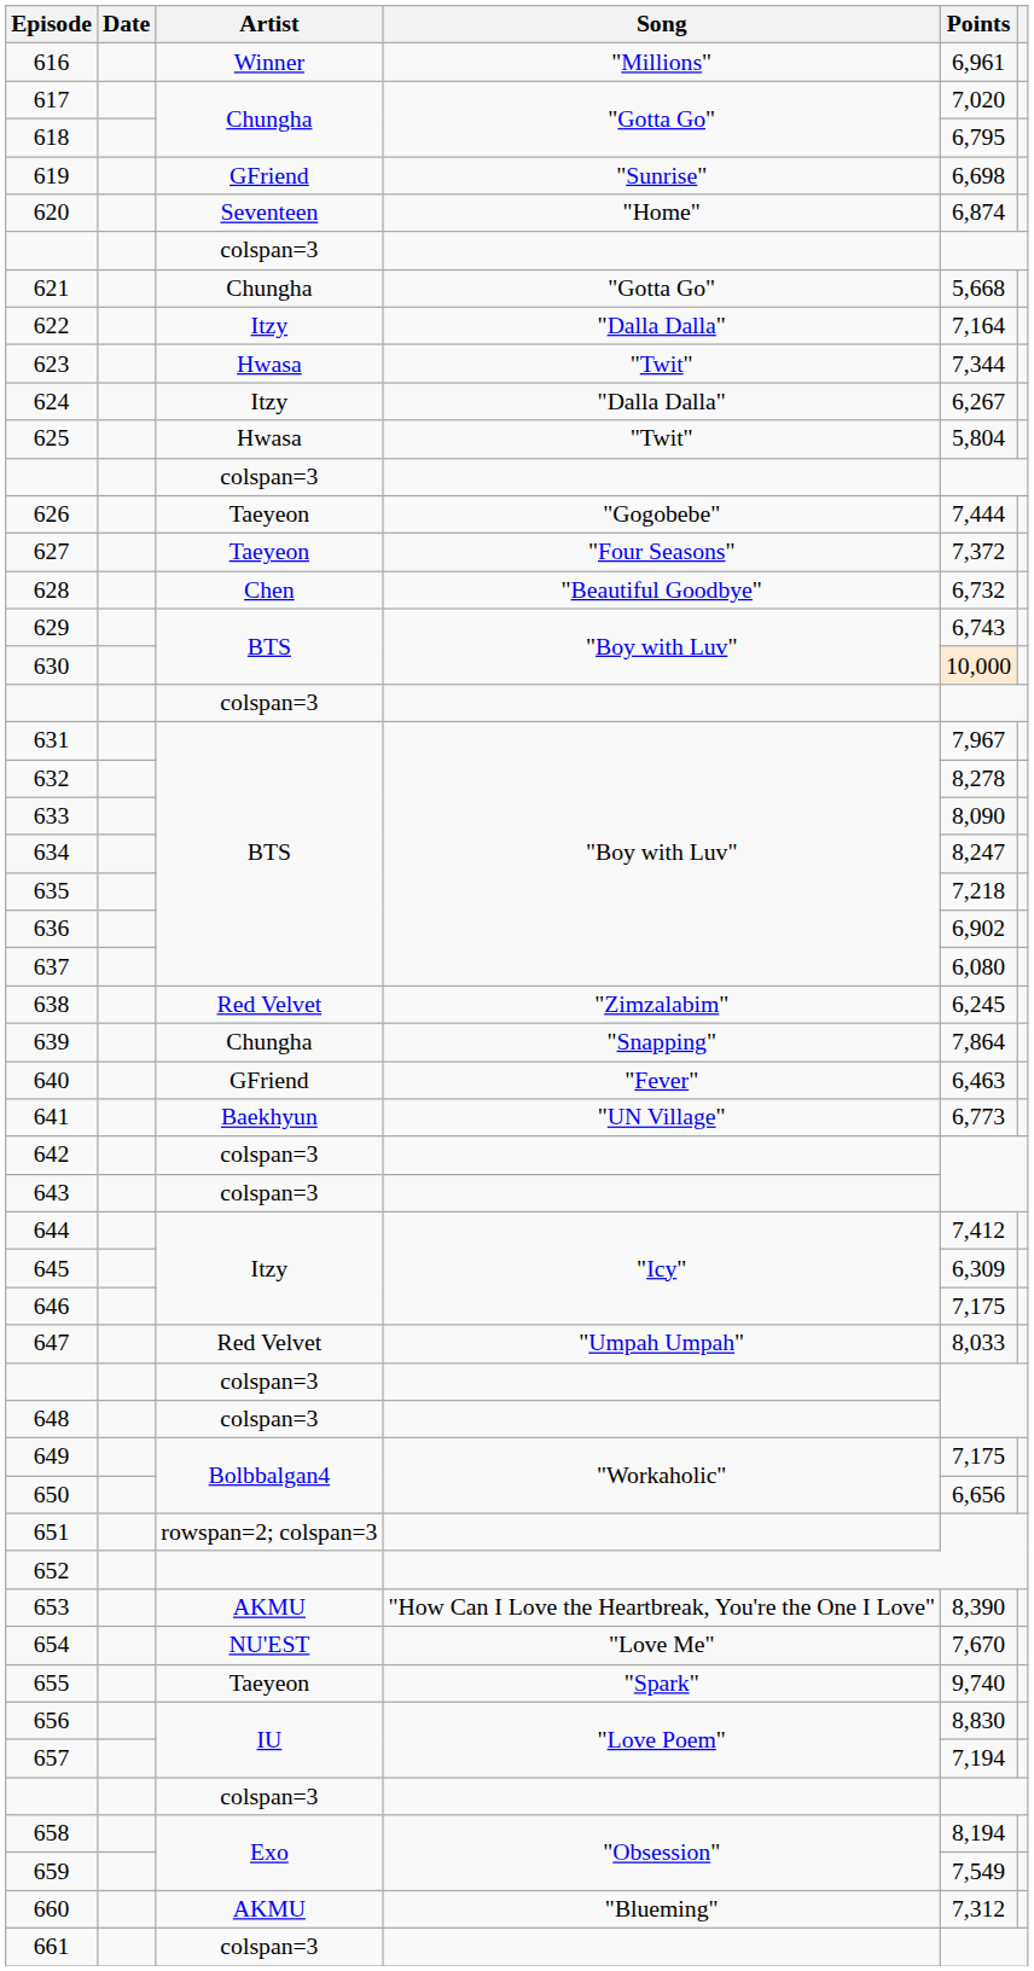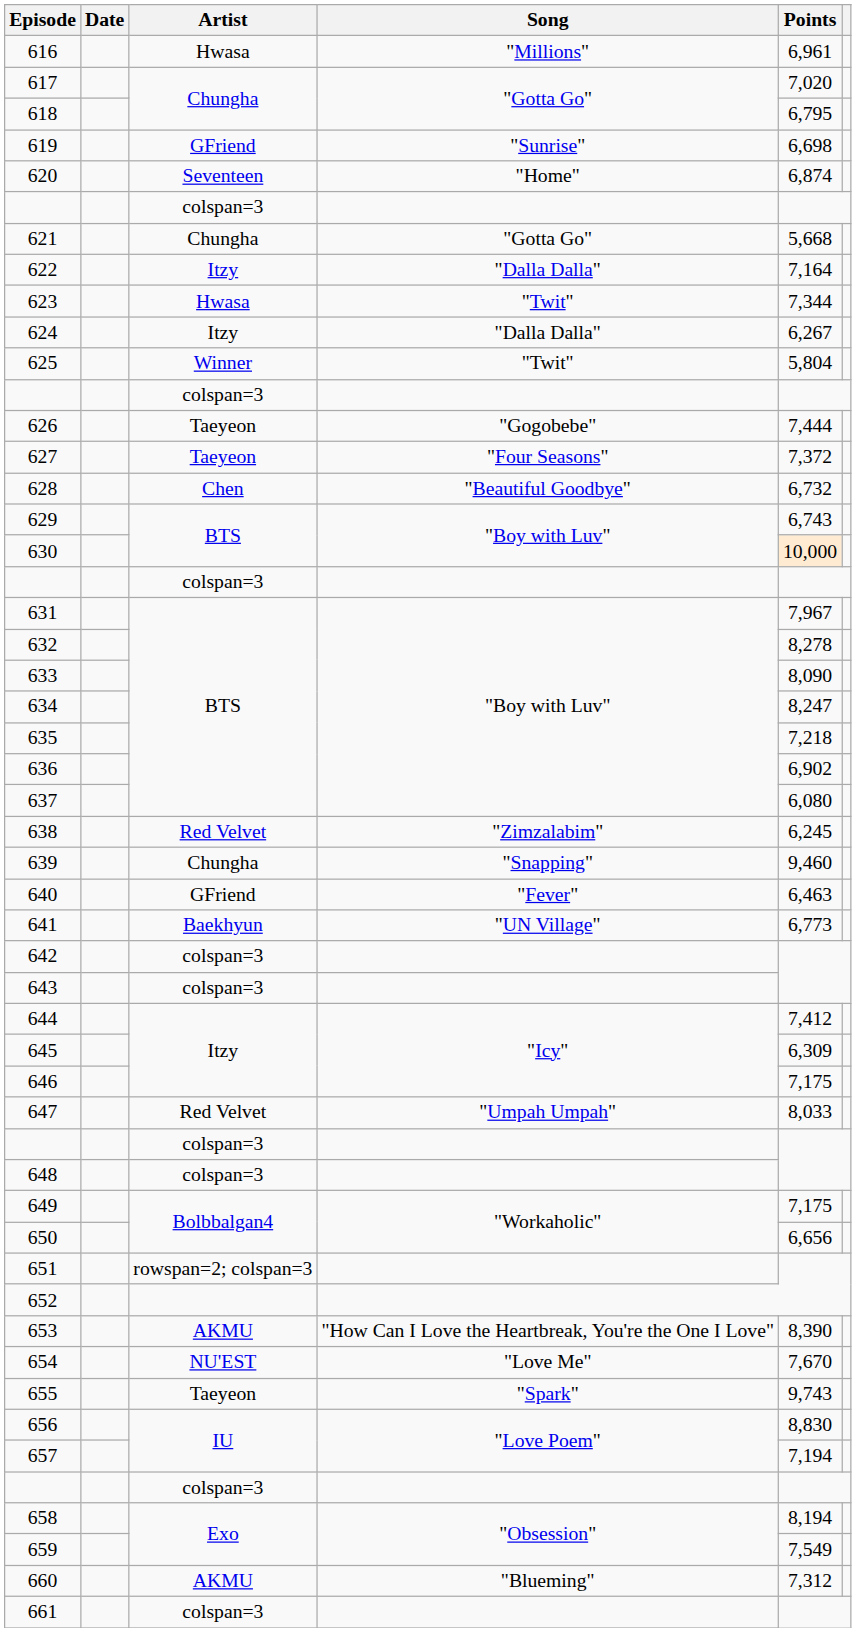616 | Artist: Winner -> Hwasa
625 | Artist: Hwasa -> Winner
639 | Points: 7,864 -> 9,460
655 | Points: 9,740 -> 9,743
